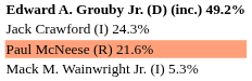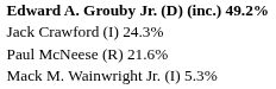row 3 | column 1: lightsalmon background -> no background
